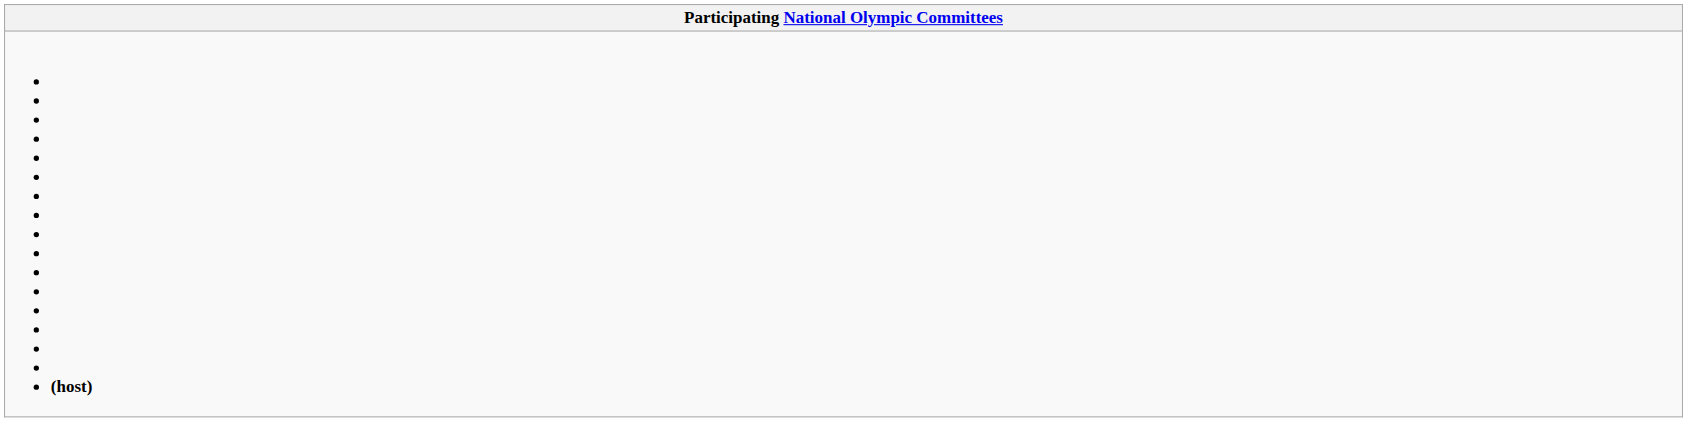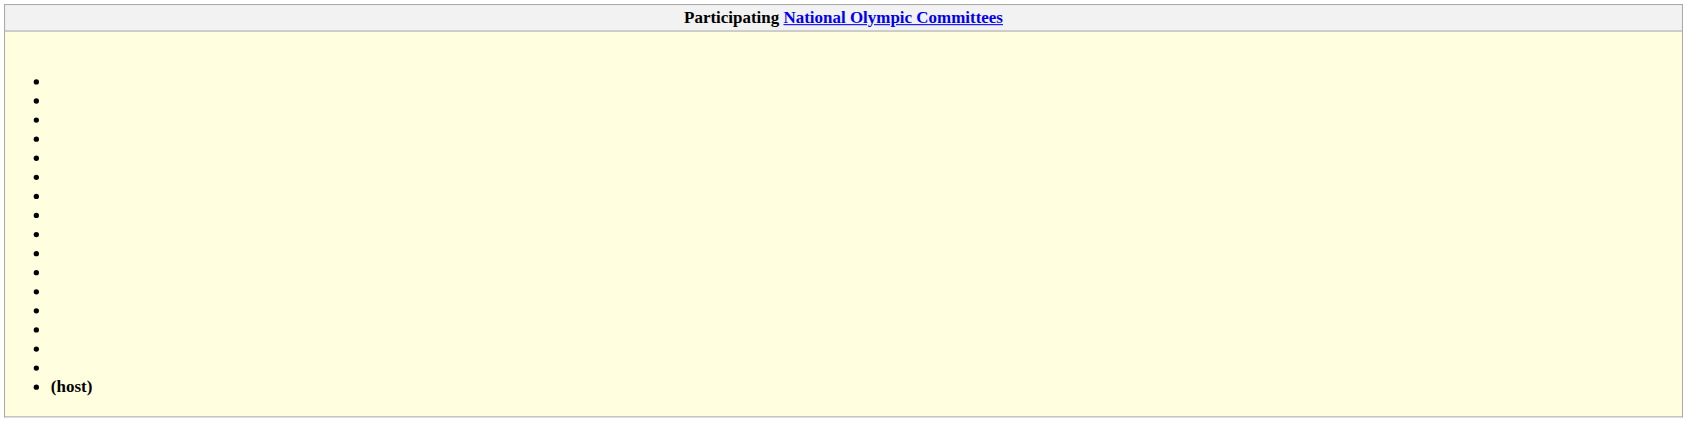row 2 | column 1: no background -> lightyellow background
